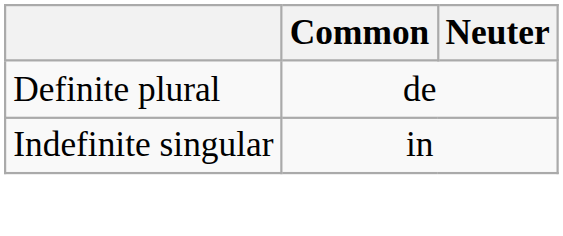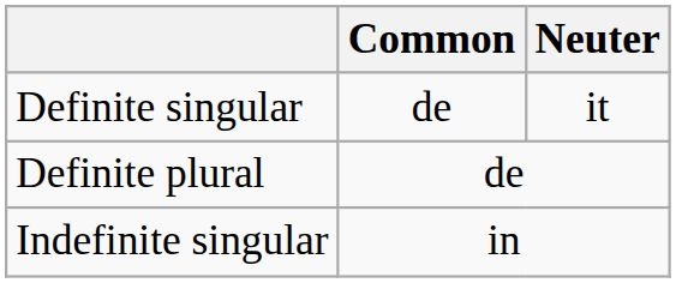+ row: Definite singular | de | it
